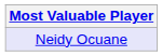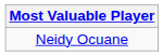row 2 | column 1: lavender background -> no background
